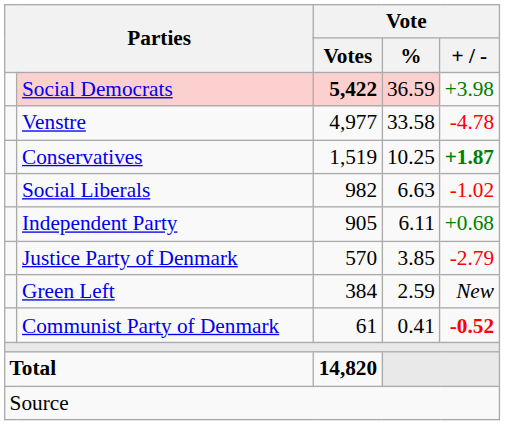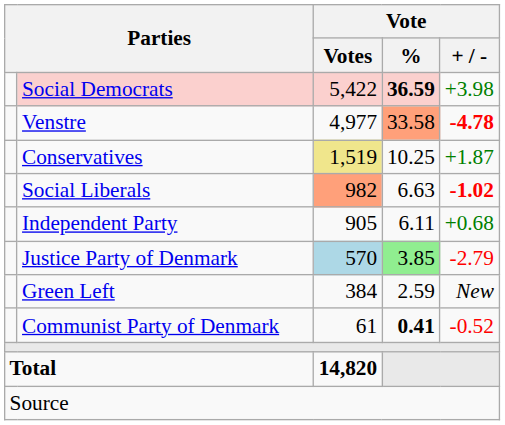Social Democrats | Vote / Votes: bold -> normal
Social Democrats | Vote / %: normal -> bold
Venstre | Vote / %: no background -> lightsalmon background
Venstre | Vote / + / -: normal -> bold
Conservatives | Vote / Votes: no background -> khaki background
Conservatives | Vote / + / -: bold -> normal
Social Liberals | Vote / Votes: no background -> lightsalmon background
Social Liberals | Vote / + / -: normal -> bold
Justice Party of Denmark | Vote / Votes: no background -> lightblue background
Justice Party of Denmark | Vote / %: no background -> lightgreen background
Communist Party of Denmark | Vote / %: normal -> bold
Communist Party of Denmark | Vote / + / -: bold -> normal
